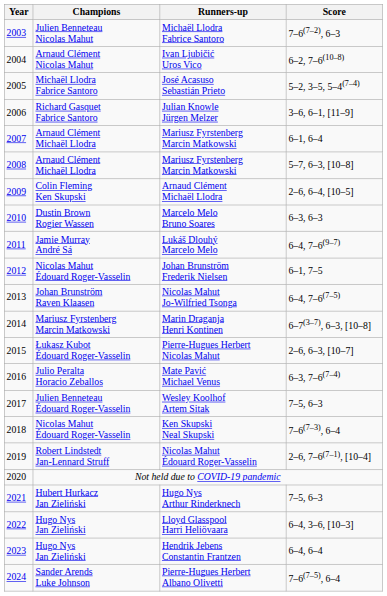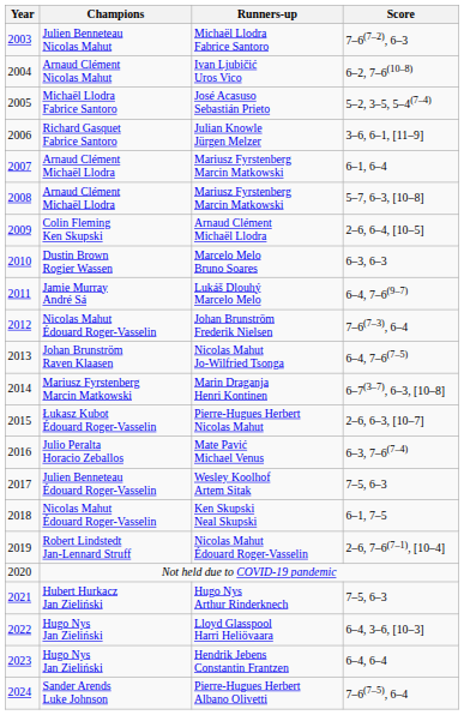Johan Brunström Frederik Nielsen | Score: 6–1, 7–5 -> 7–6(7–3), 6–4
Ken Skupski Neal Skupski | Score: 7–6(7–3), 6–4 -> 6–1, 7–5
